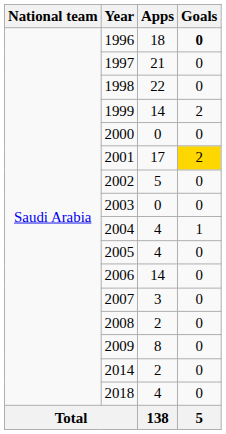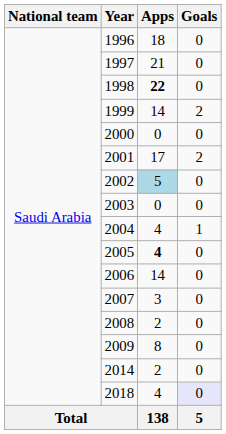1996 | Goals: bold -> normal
1998 | Apps: normal -> bold
2001 | Goals: gold background -> no background
2002 | Apps: no background -> lightblue background
2005 | Apps: normal -> bold
2018 | Goals: no background -> lavender background
